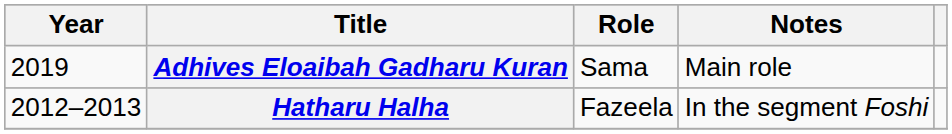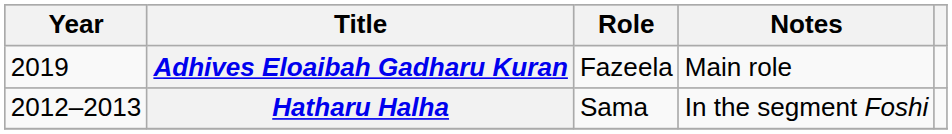Adhives Eloaibah Gadharu Kuran | Role: Sama -> Fazeela
Hatharu Halha | Role: Fazeela -> Sama
